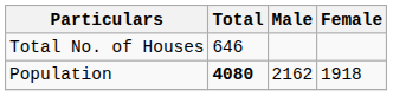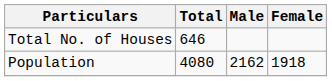Population | Total: bold -> normal
